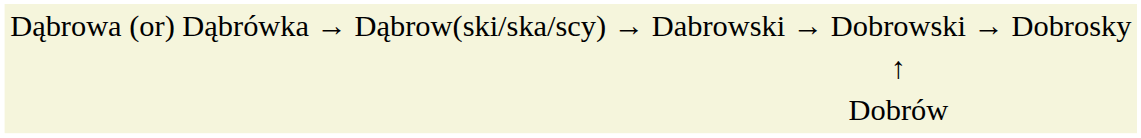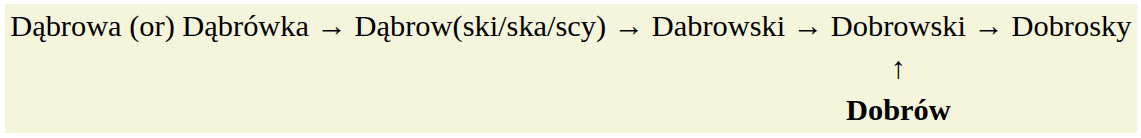row 3 | column 7: normal -> bold
